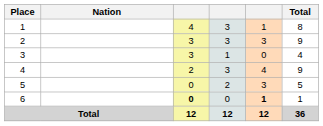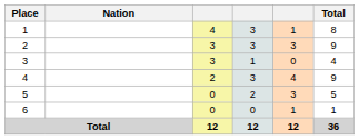6 | column 3: bold -> normal
6 | column 5: bold -> normal
